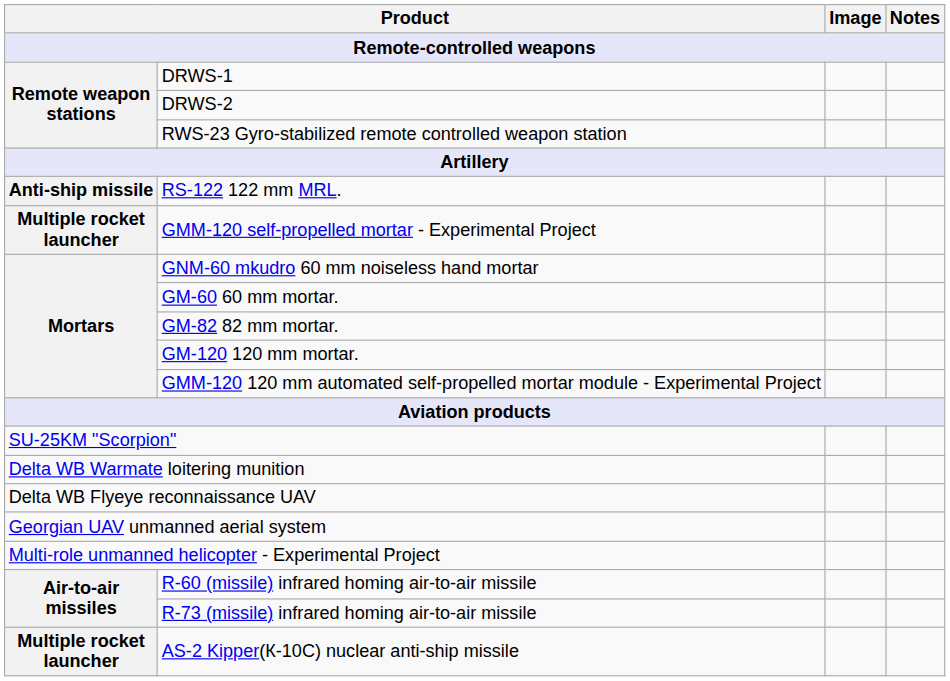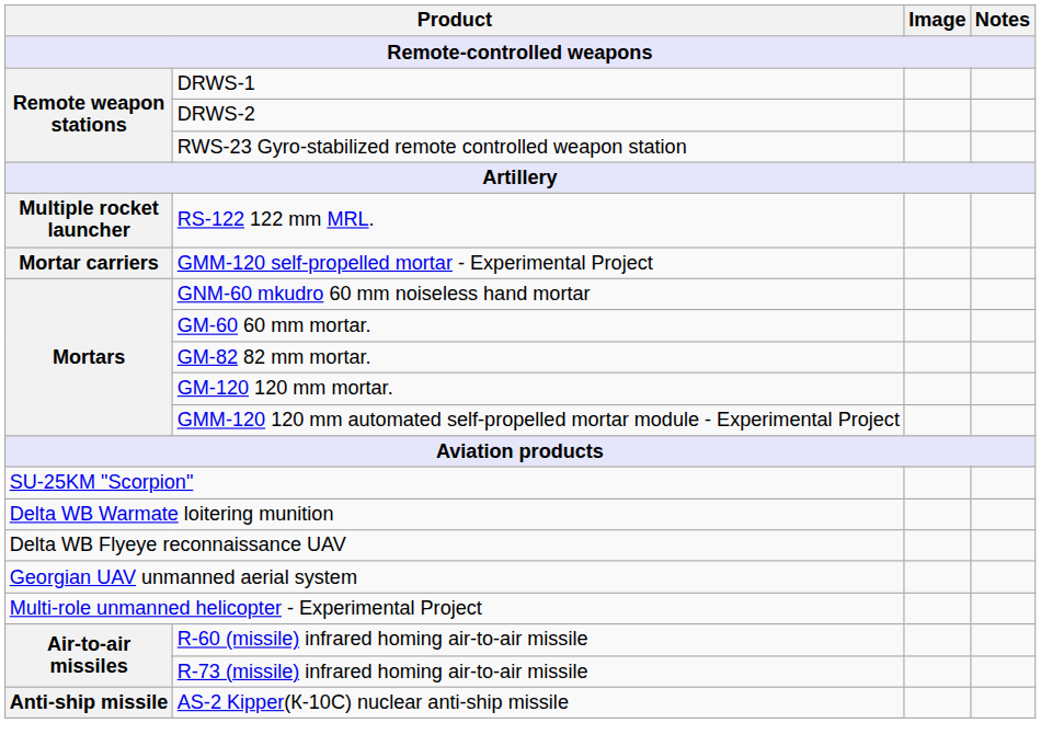RS-122 122 mm MRL. | column 1: Anti-ship missile -> Multiple rocket launcher
GMM-120 self-propelled mortar - Experimental Project | column 1: Multiple rocket launcher -> Mortar carriers
AS-2 Kipper(К-10С) nuclear anti-ship missile | column 1: Multiple rocket launcher -> Anti-ship missile
